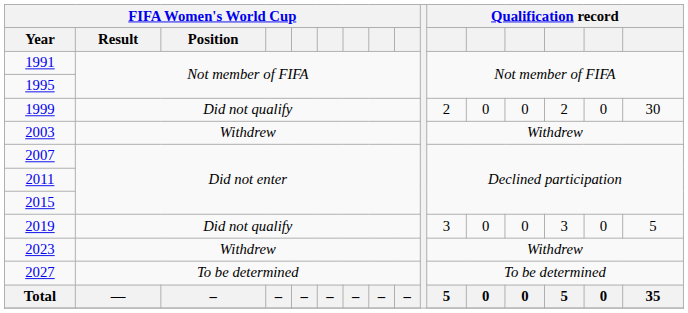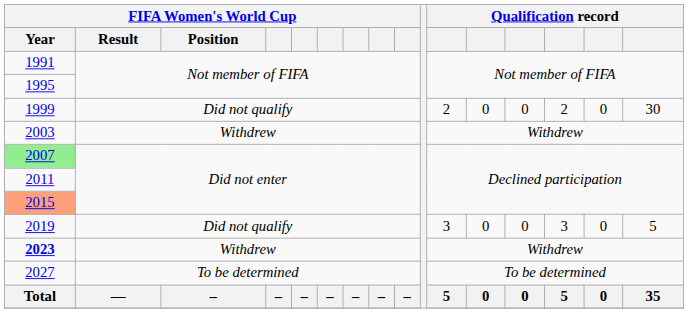2007 | FIFA Women's World Cup / Year: no background -> lightgreen background
2015 | FIFA Women's World Cup / Year: no background -> lightsalmon background
2023 | FIFA Women's World Cup / Year: normal -> bold
